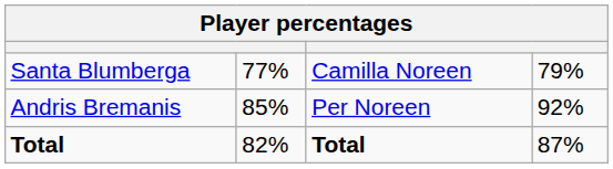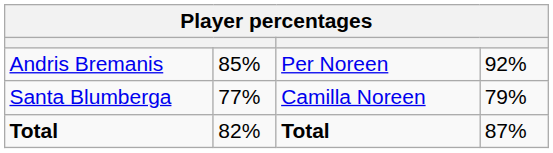rows swapped: Santa Blumberga <-> Andris Bremanis
